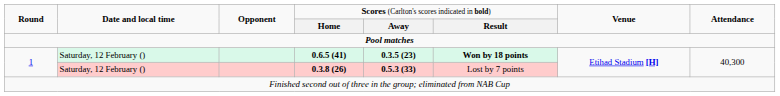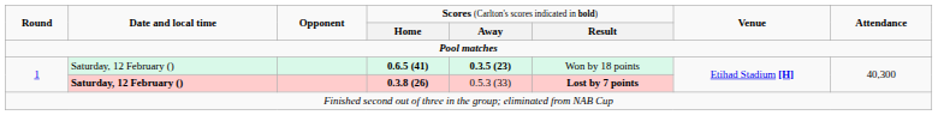0.6.5 (41) | column 6: bold -> normal
0.3.8 (26) | column 2: normal -> bold
0.3.8 (26) | column 5: bold -> normal
0.3.8 (26) | column 6: normal -> bold
